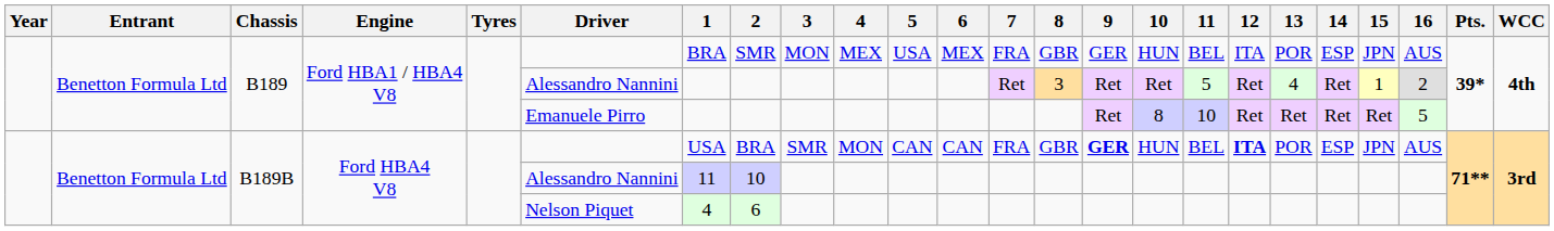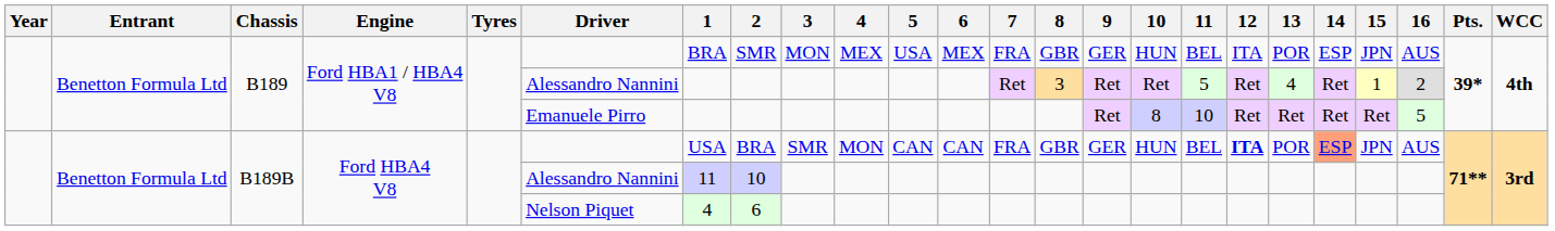row 5 | 9: bold -> normal
row 5 | 14: no background -> lightsalmon background
